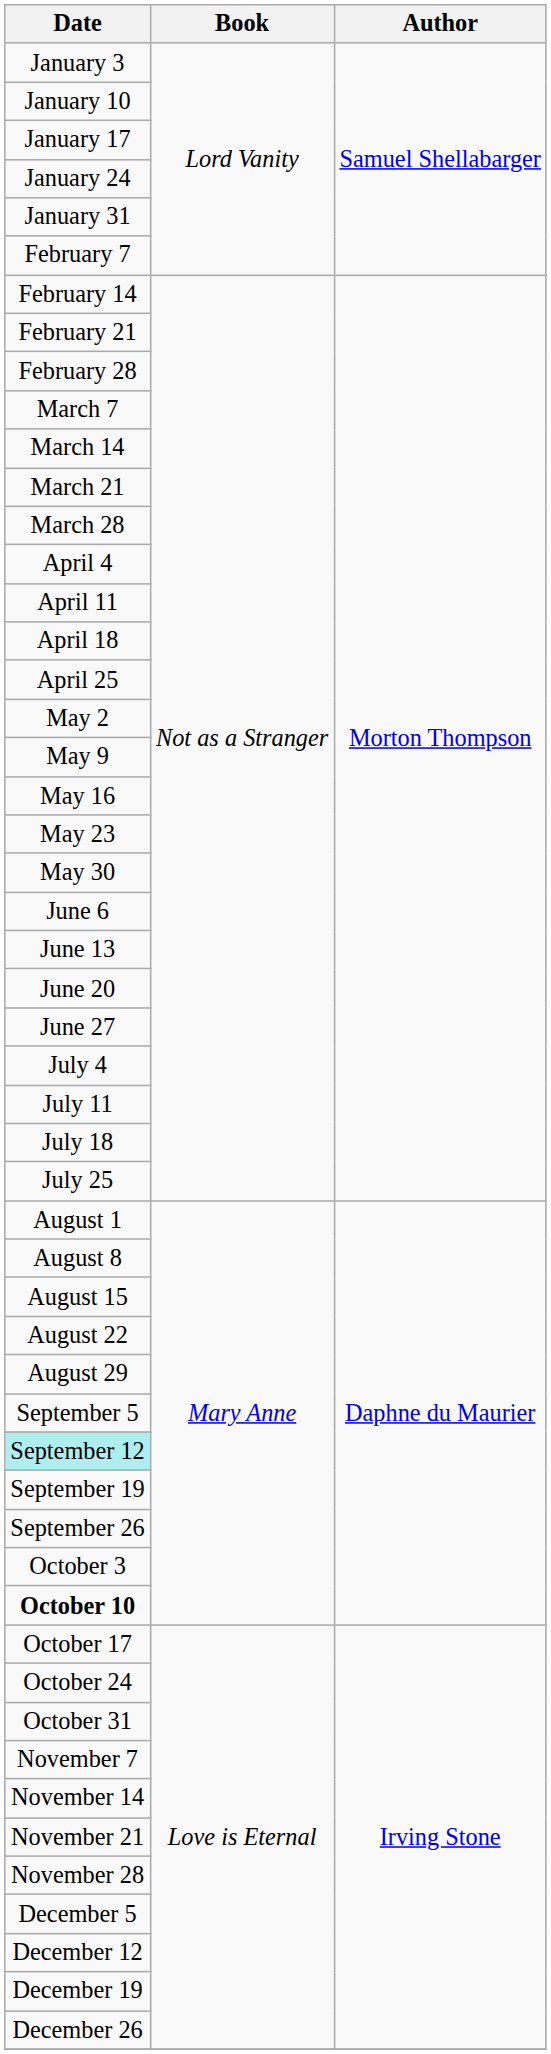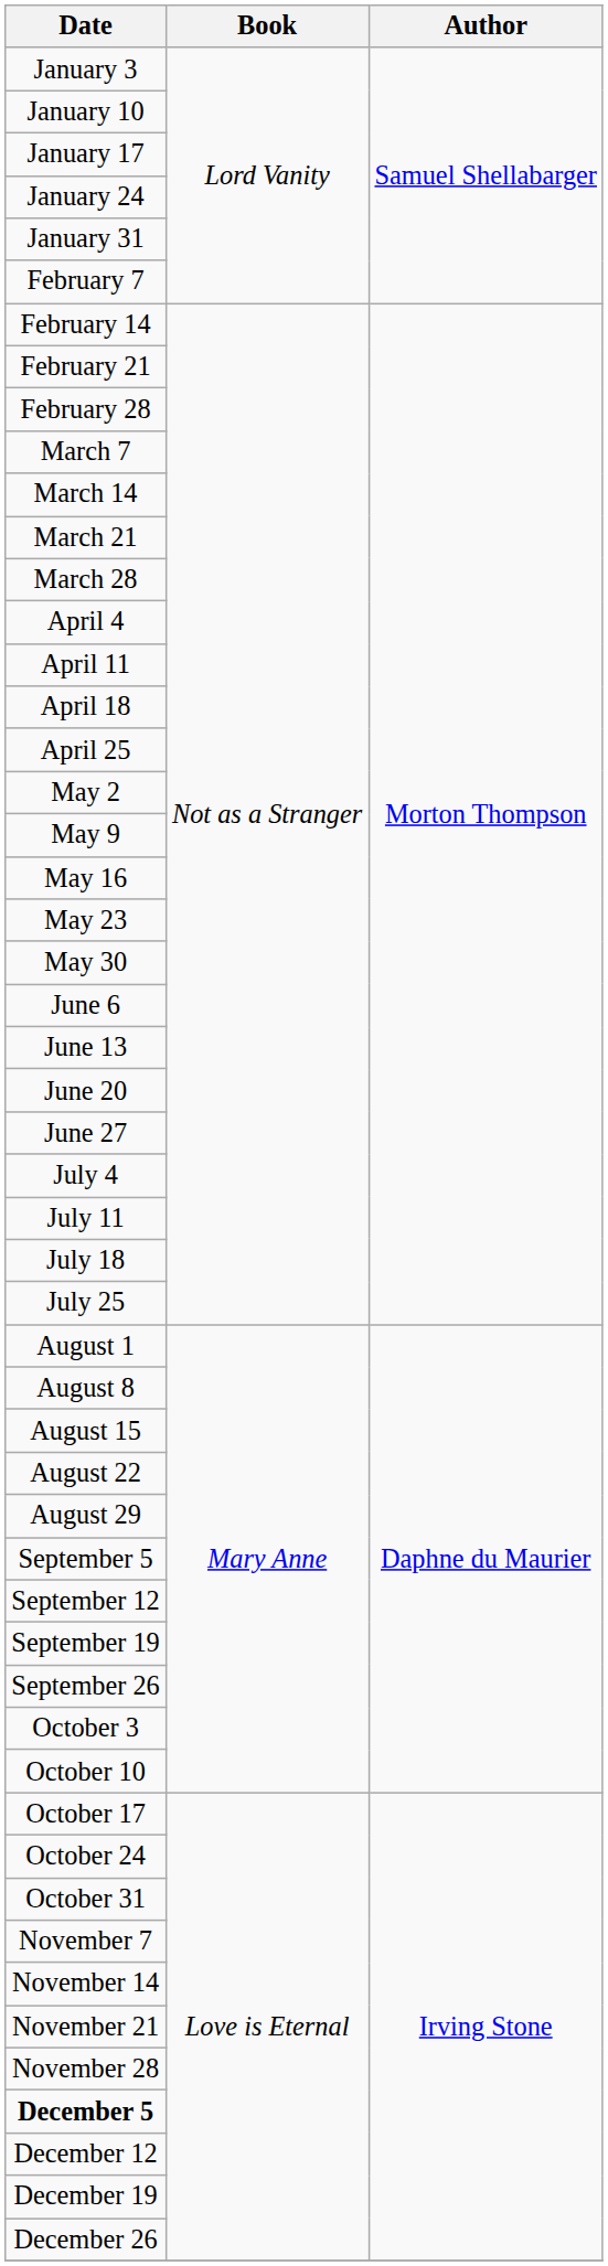September 12 | Date: paleturquoise background -> no background
October 10 | Date: bold -> normal
December 5 | Date: normal -> bold
